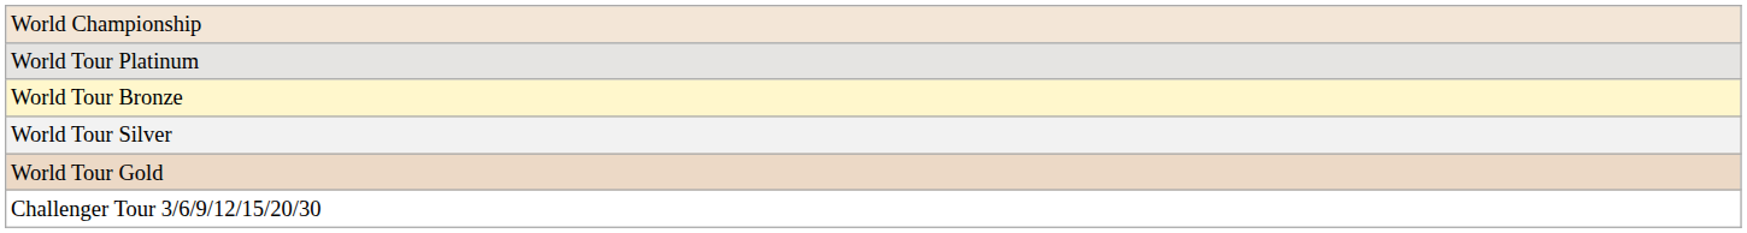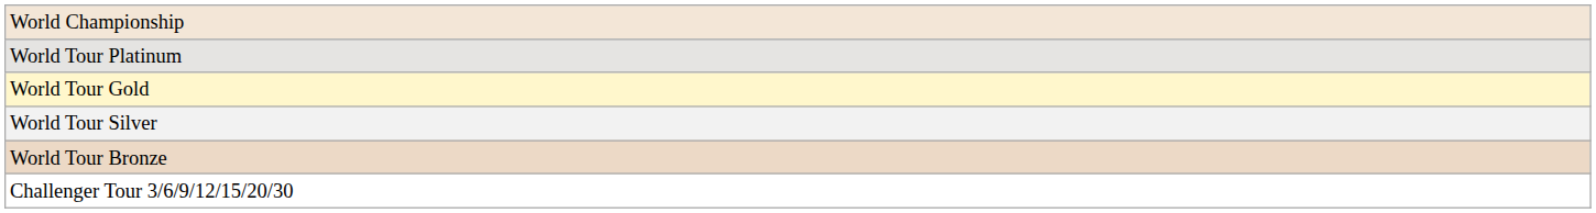row 3 | column 1: World Tour Bronze -> World Tour Gold
row 5 | column 1: World Tour Gold -> World Tour Bronze
